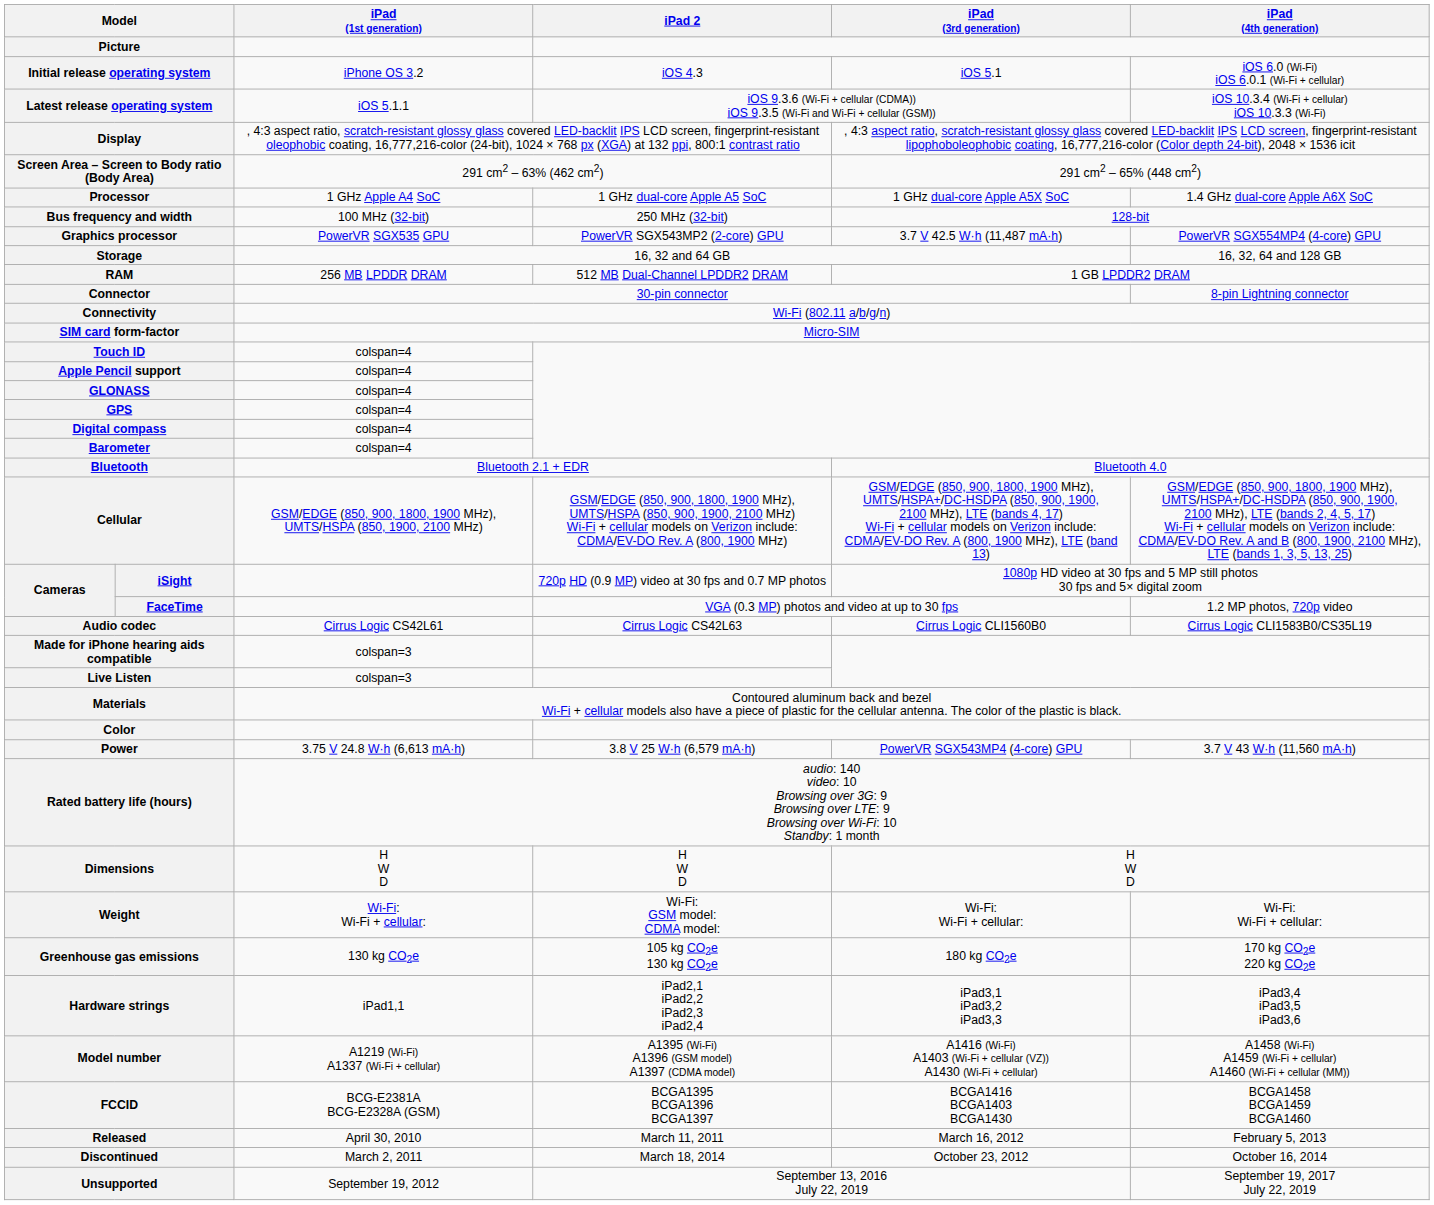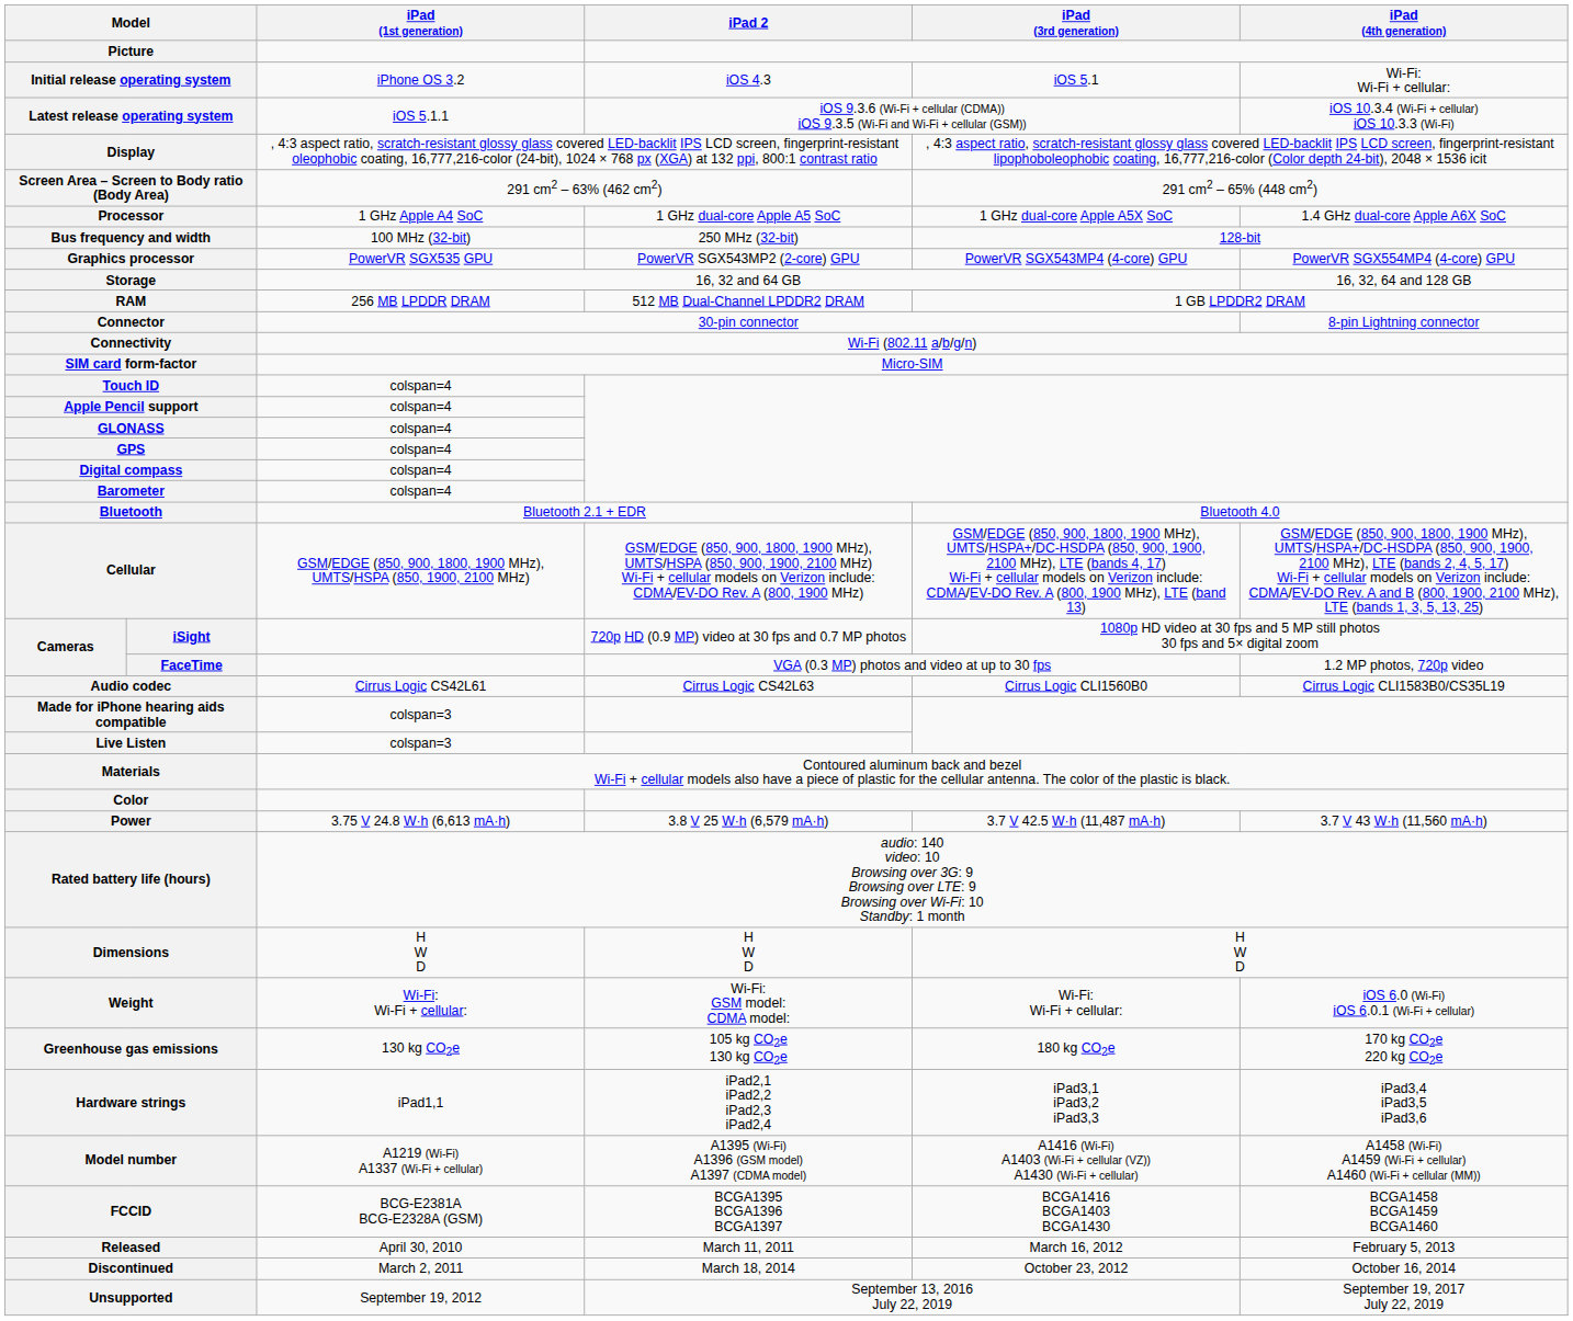Initial release operating system | iPad (4th generation): iOS 6.0 (Wi-Fi) iOS 6.0.1 (Wi-Fi + cellular) -> Wi-Fi: Wi-Fi + cellular:
Graphics processor | iPad (3rd generation): 3.7 V 42.5 W·h (11,487 mA·h) -> PowerVR SGX543MP4 (4-core) GPU
Power | iPad (3rd generation): PowerVR SGX543MP4 (4-core) GPU -> 3.7 V 42.5 W·h (11,487 mA·h)
Weight | iPad (4th generation): Wi-Fi: Wi-Fi + cellular: -> iOS 6.0 (Wi-Fi) iOS 6.0.1 (Wi-Fi + cellular)
